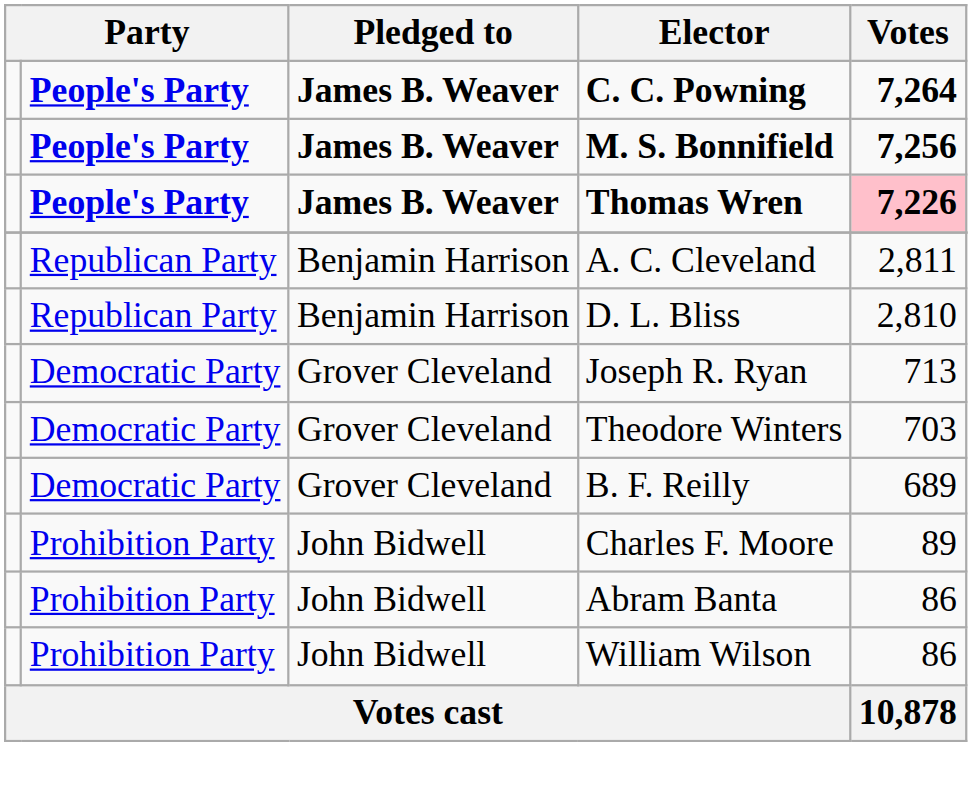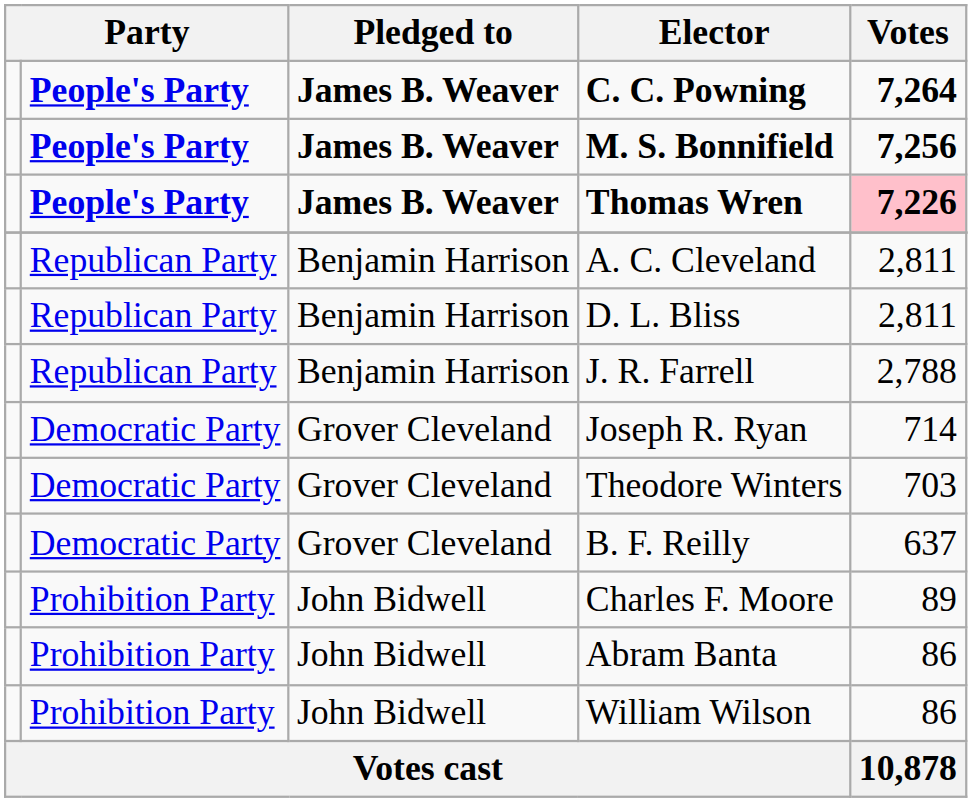D. L. Bliss | Votes: 2,810 -> 2,811
+ row: Republican Party | Benjamin Harrison | J. R. Farrell | 2,788
Joseph R. Ryan | Votes: 713 -> 714
B. F. Reilly | Votes: 689 -> 637
